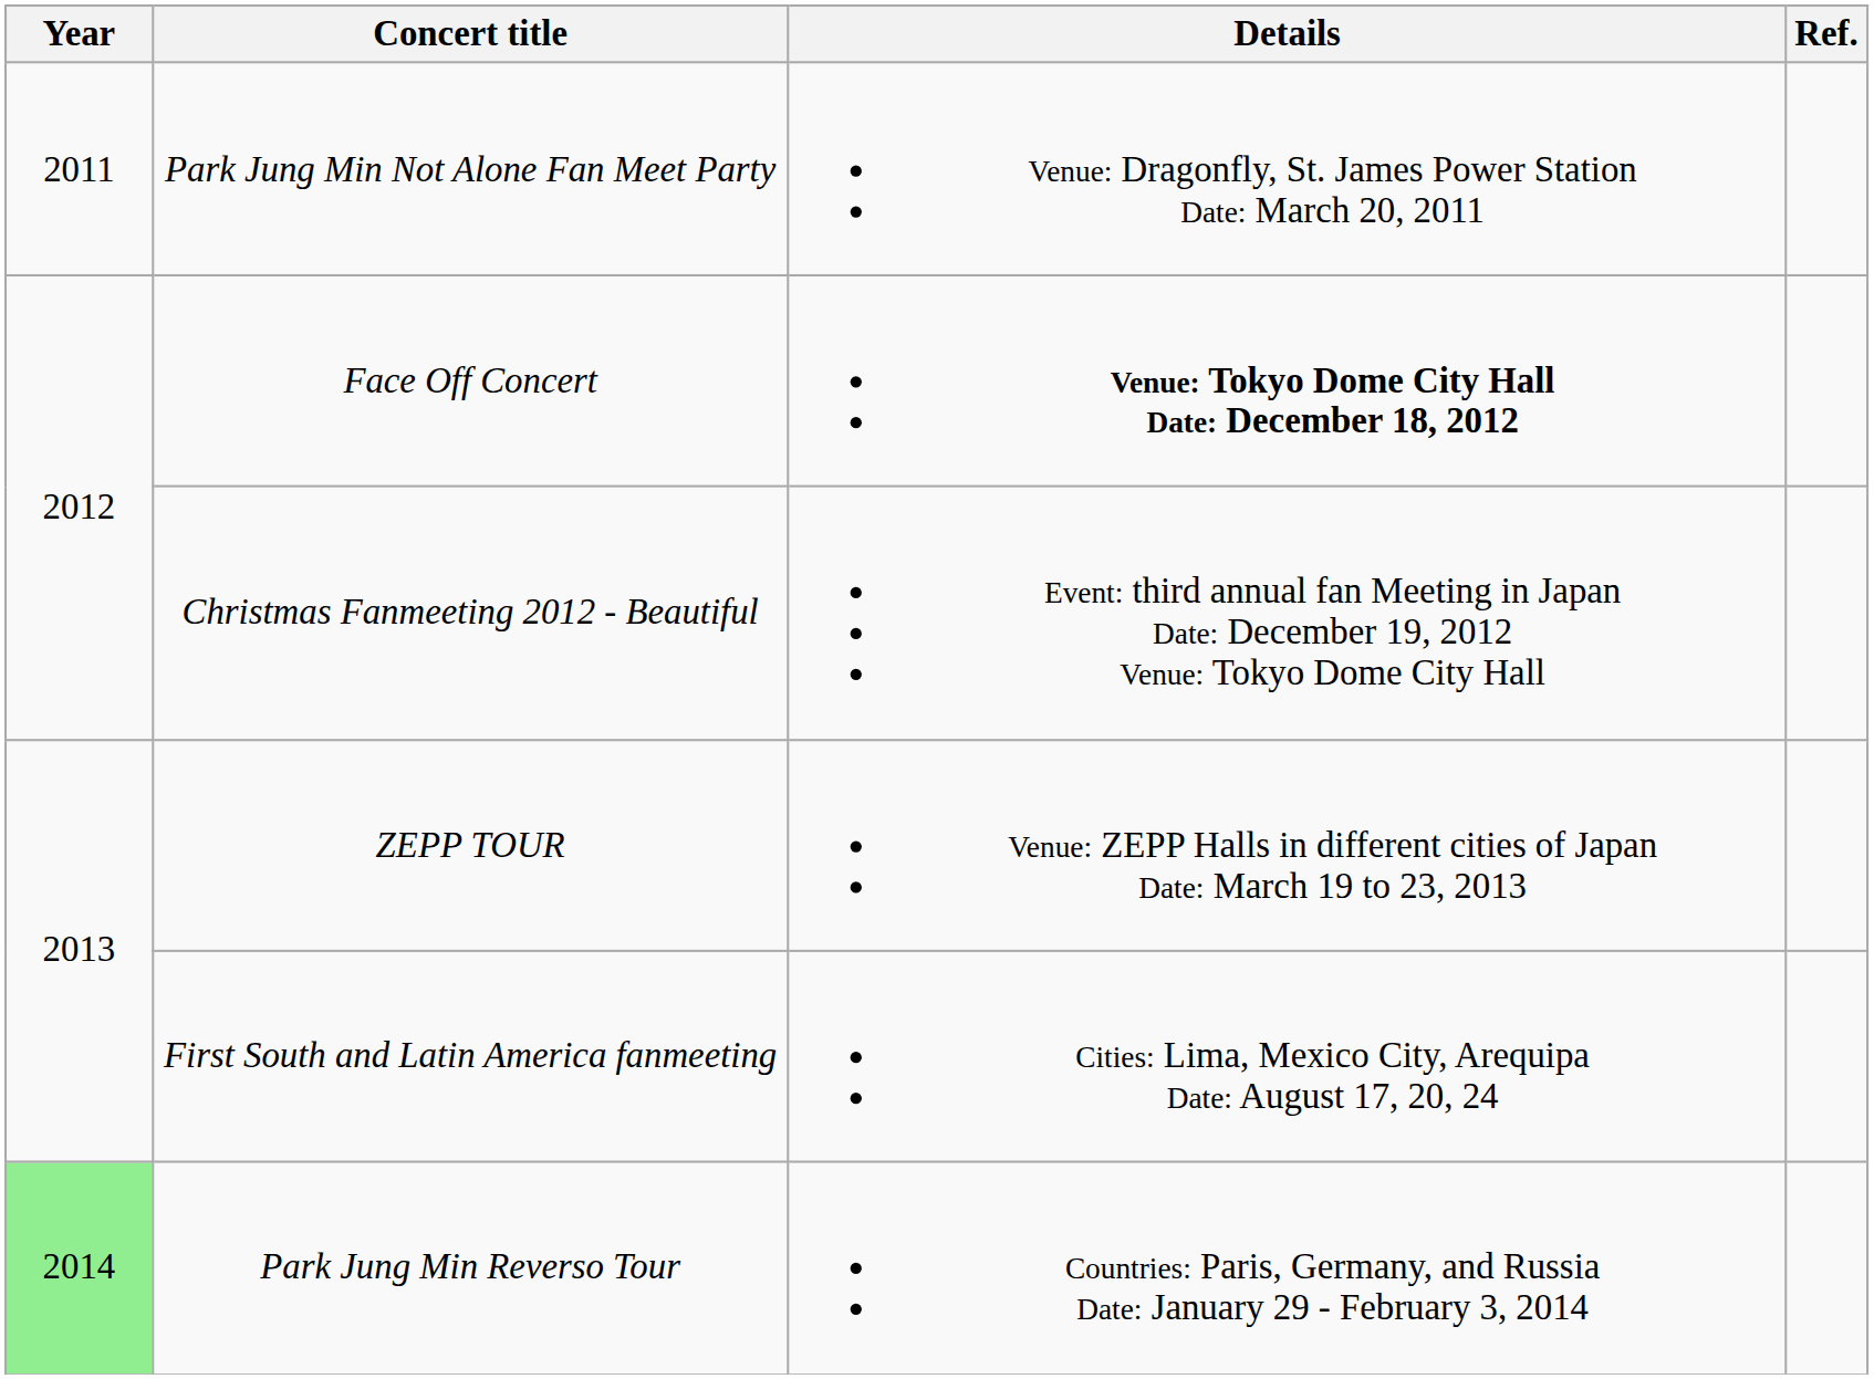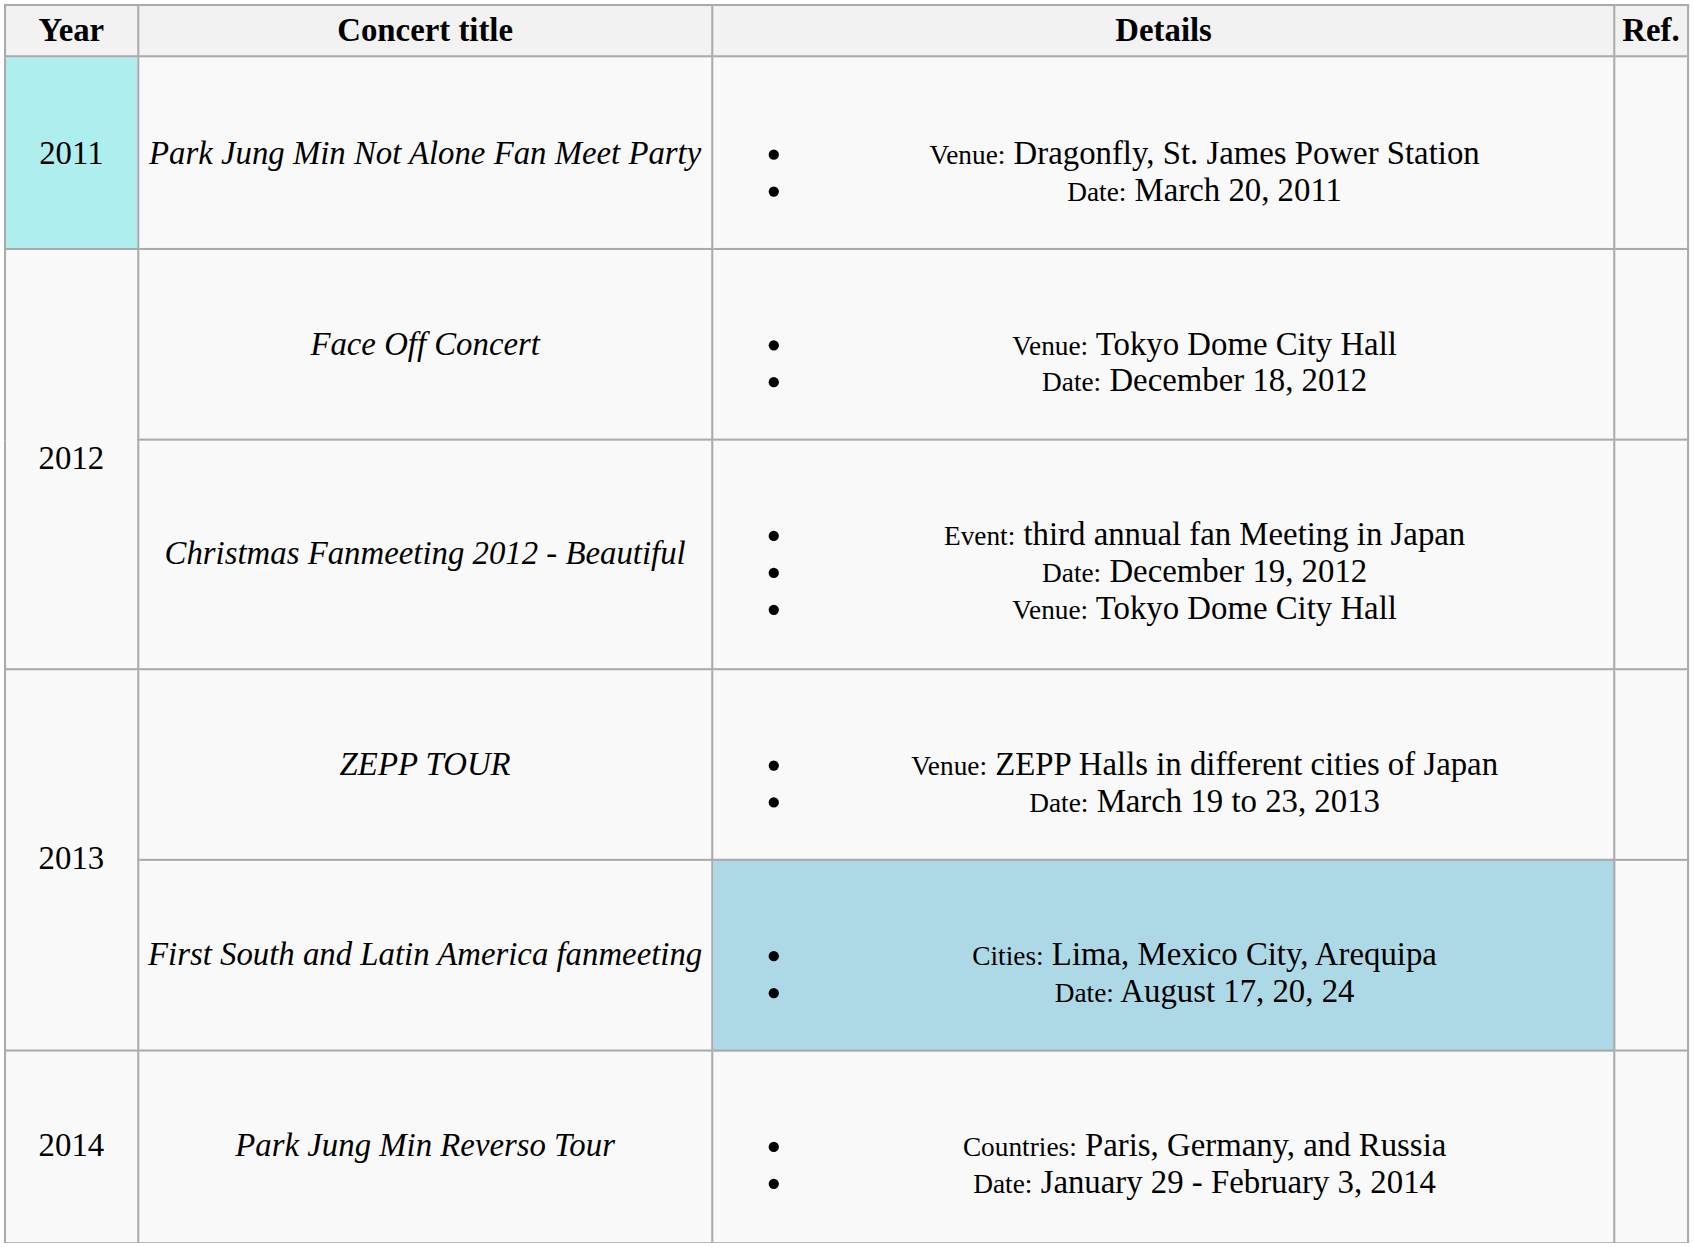Park Jung Min Not Alone Fan Meet Party | Year: no background -> paleturquoise background
Face Off Concert | Details: bold -> normal
First South and Latin America fanmeeting | Details: no background -> lightblue background
Park Jung Min Reverso Tour | Year: lightgreen background -> no background
